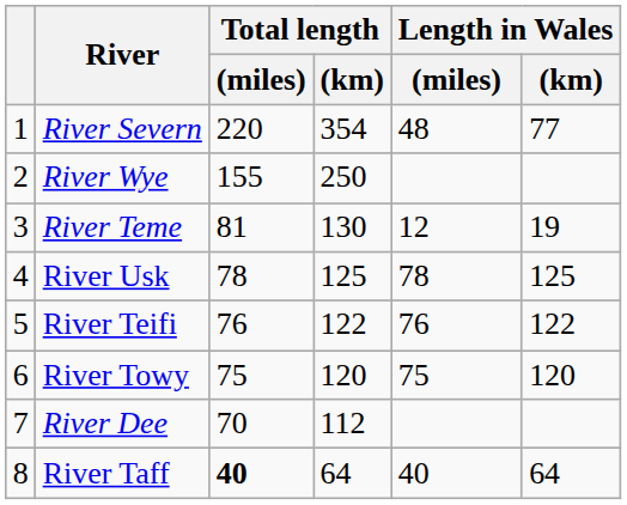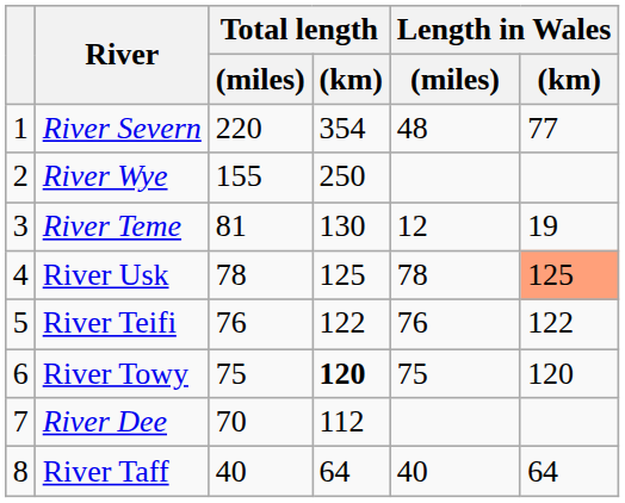River Usk | Length in Wales / (km): no background -> lightsalmon background
River Towy | Total length / (km): normal -> bold
River Taff | Total length / (miles): bold -> normal
